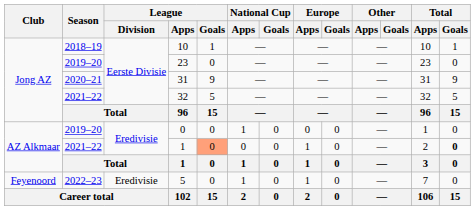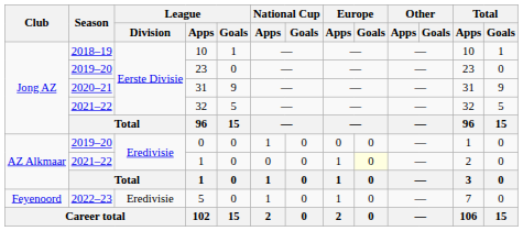2021–22 / 1 | League / Goals: lightsalmon background -> no background
2021–22 / 1 | Europe / Goals: no background -> lightyellow background
2021–22 / 1 | Total / Goals: bold -> normal
